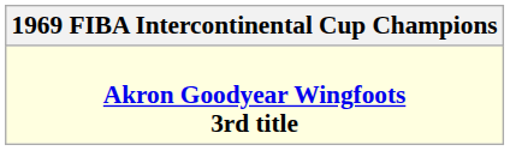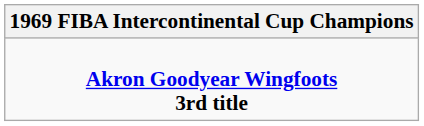row 2 | column 1: lightyellow background -> no background
